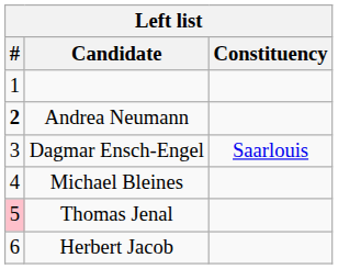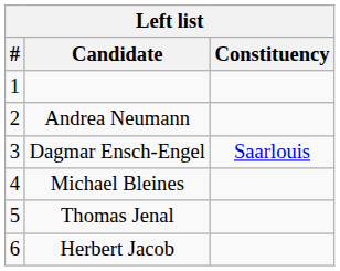Andrea Neumann | #: bold -> normal
Thomas Jenal | #: pink background -> no background
